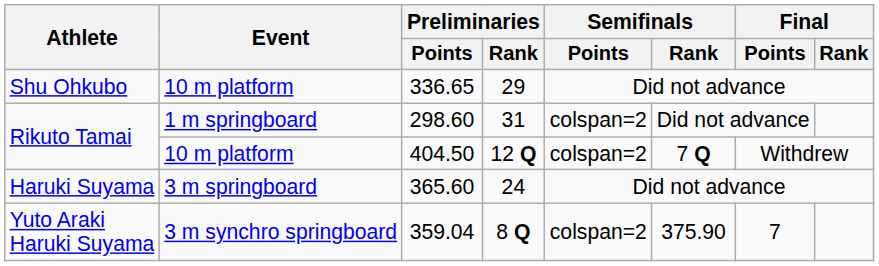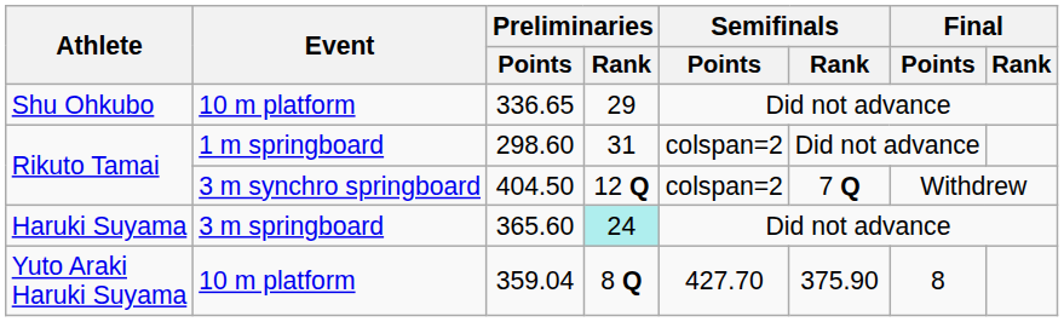404.50 | Event: 10 m platform -> 3 m synchro springboard
365.60 | Preliminaries / Rank: no background -> paleturquoise background
359.04 | Event: 3 m synchro springboard -> 10 m platform
359.04 | Semifinals / Points: colspan=2 -> 427.70
359.04 | Final / Points: 7 -> 8
